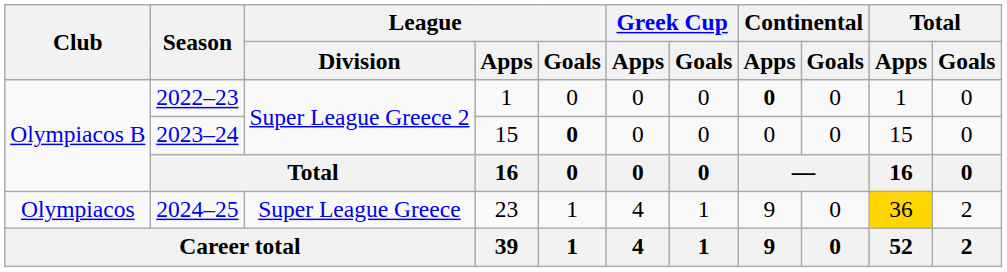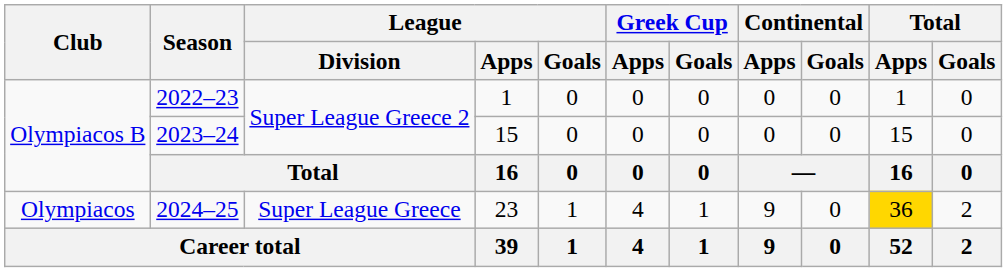2022–23 | Continental / Apps: bold -> normal
2023–24 | League / Goals: bold -> normal
